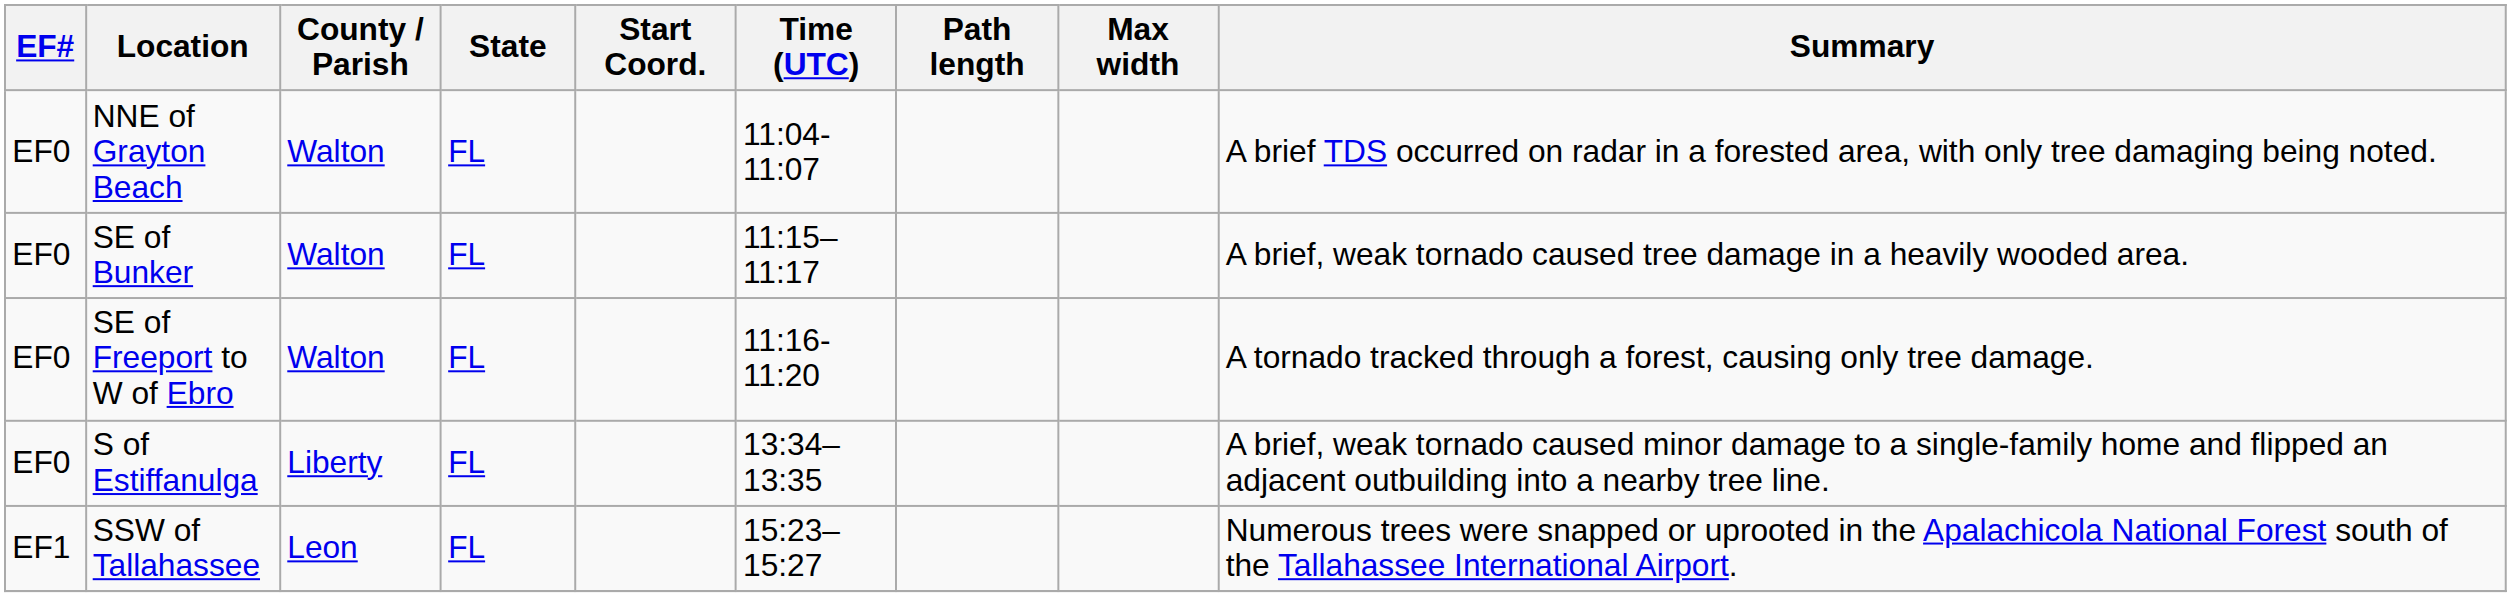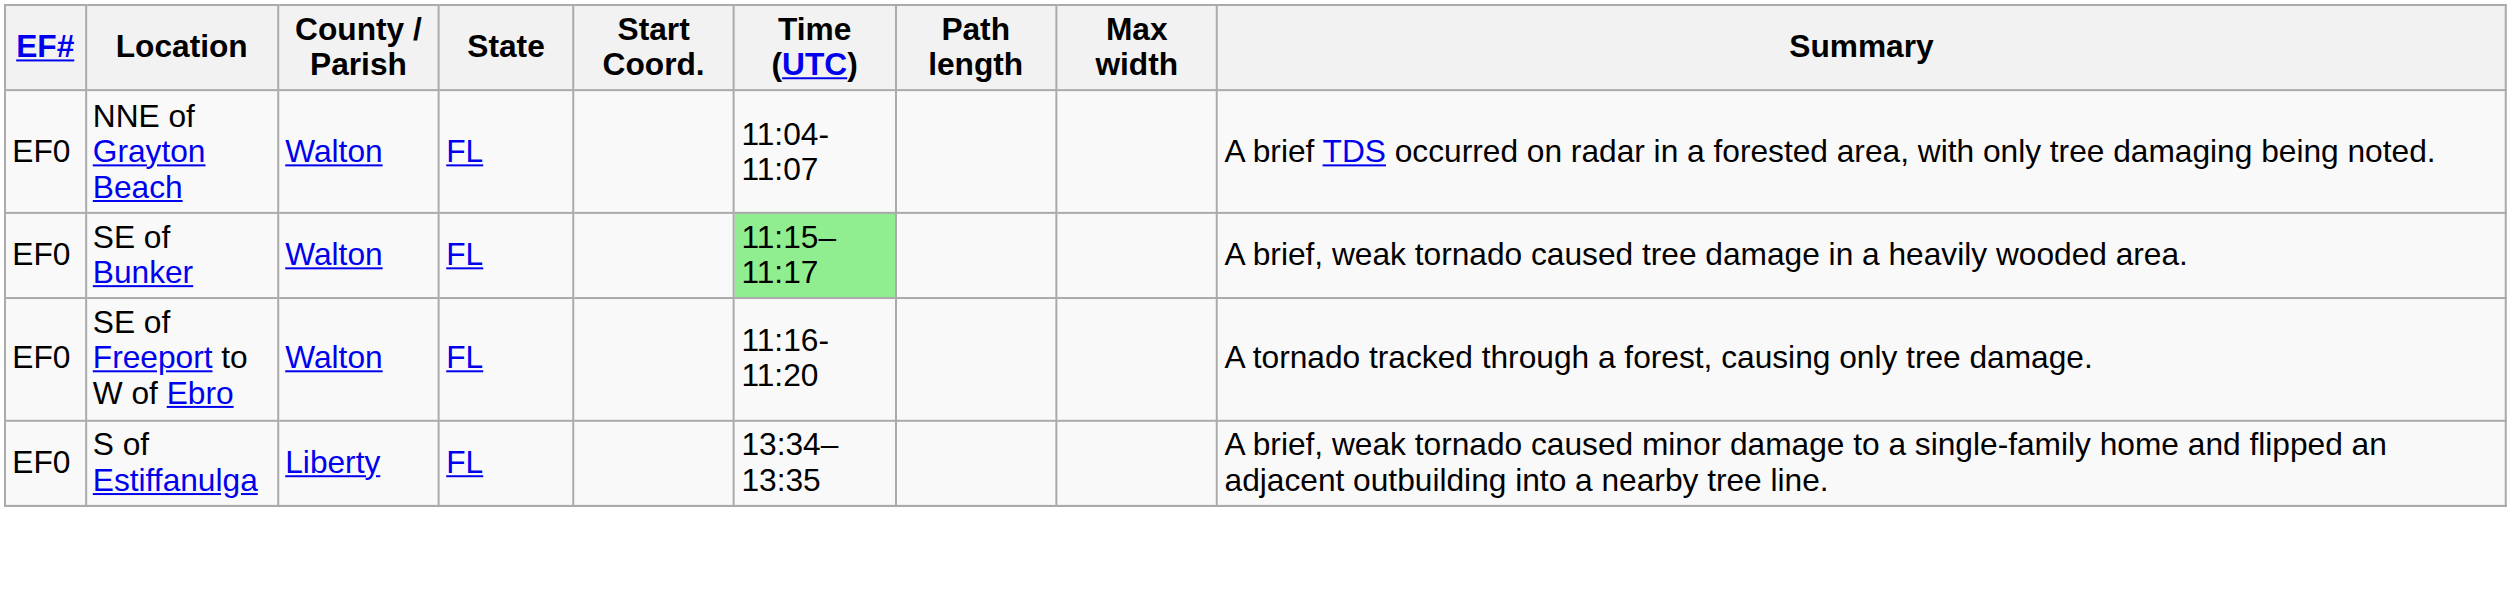SE of Bunker | Time (UTC): no background -> lightgreen background
- row: EF1 | SSW of Tallahassee | Leon | FL | 15:23–15:27 | Numerous trees were snapped or uprooted in the Apalachicola National Forest south of the Tallahassee International Airport.
